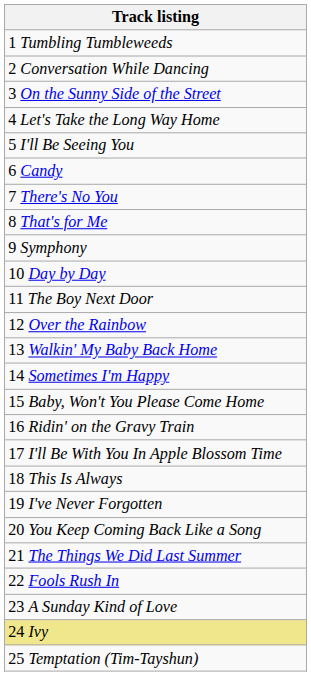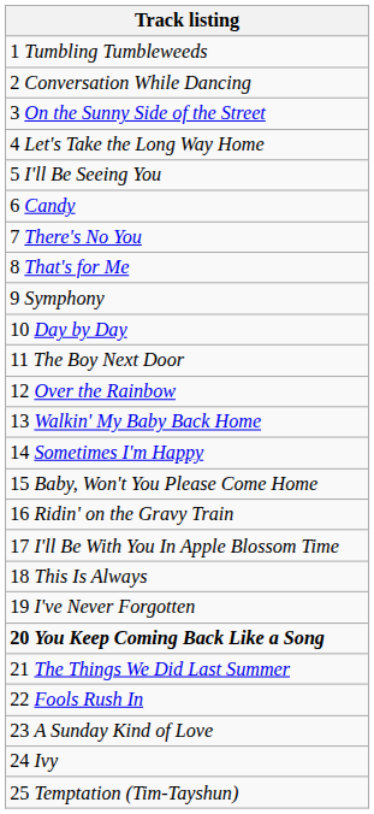row 21 | column 1: normal -> bold
row 25 | column 1: khaki background -> no background
